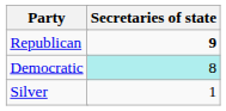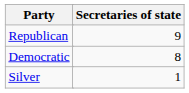Republican | Secretaries of state: bold -> normal
Democratic | Secretaries of state: paleturquoise background -> no background
